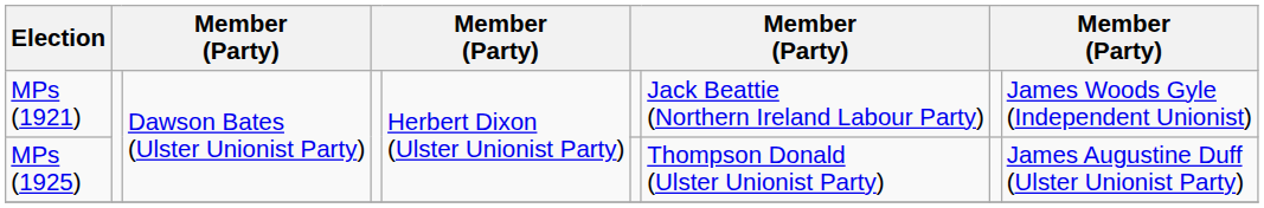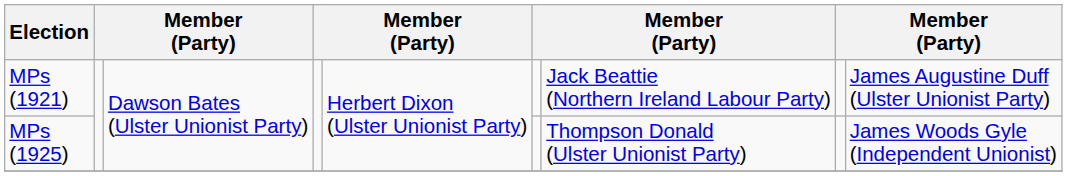MPs (1921) | column 9: James Woods Gyle (Independent Unionist) -> James Augustine Duff (Ulster Unionist Party)
MPs (1925) | column 9: James Augustine Duff (Ulster Unionist Party) -> James Woods Gyle (Independent Unionist)
